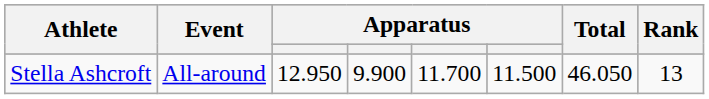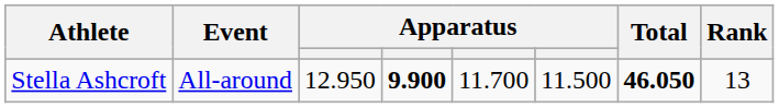row 3 | column 4: normal -> bold
row 3 | Total: normal -> bold
